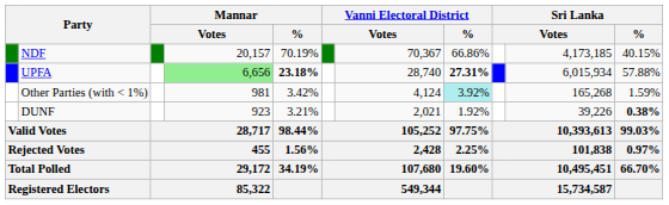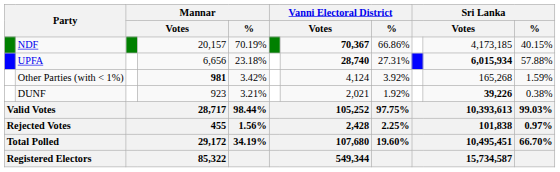NDF | column 7: normal -> bold
UPFA | column 4: lightgreen background -> no background
UPFA | Mannar / %: bold -> normal
UPFA | column 7: normal -> bold
UPFA | Vanni Electoral District / %: bold -> normal
UPFA | column 10: normal -> bold
Other Parties (with < 1%) | column 4: normal -> bold
Other Parties (with < 1%) | Vanni Electoral District / %: paleturquoise background -> no background
DUNF | column 10: normal -> bold
DUNF | Sri Lanka / %: bold -> normal
